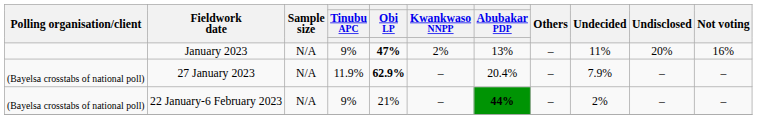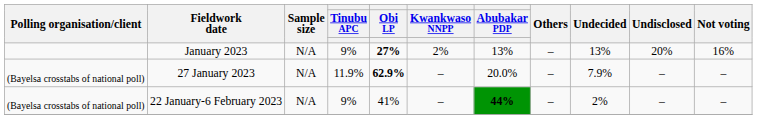January 2023 | Obi LP: 47% -> 27%
January 2023 | Undecided: 11% -> 13%
27 January 2023 | Abubakar PDP: 20.4% -> 20.0%
22 January-6 February 2023 | Obi LP: 21% -> 41%
